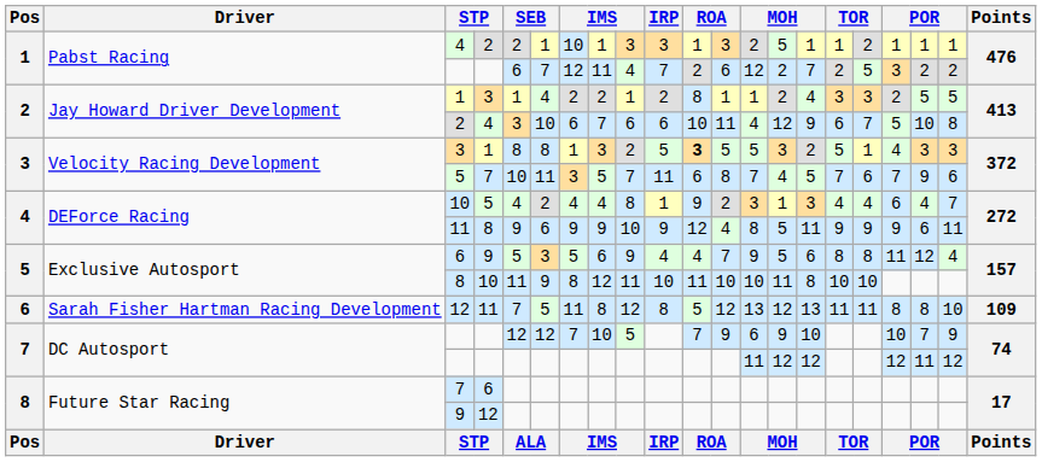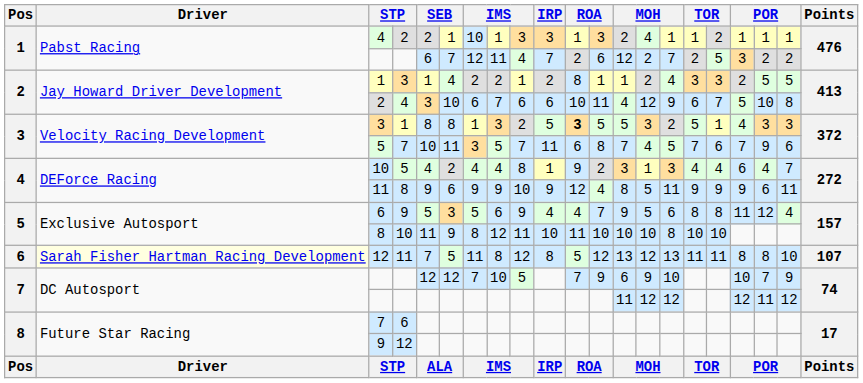row 2 | column 14: 5 -> 4
row 11 | column 14: 11 -> 10
row 12 | Driver: no background -> lightyellow background
row 12 | Points: 109 -> 107
